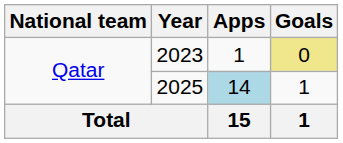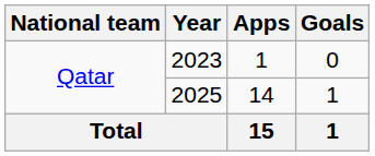2023 | Goals: khaki background -> no background
2025 | Apps: lightblue background -> no background
